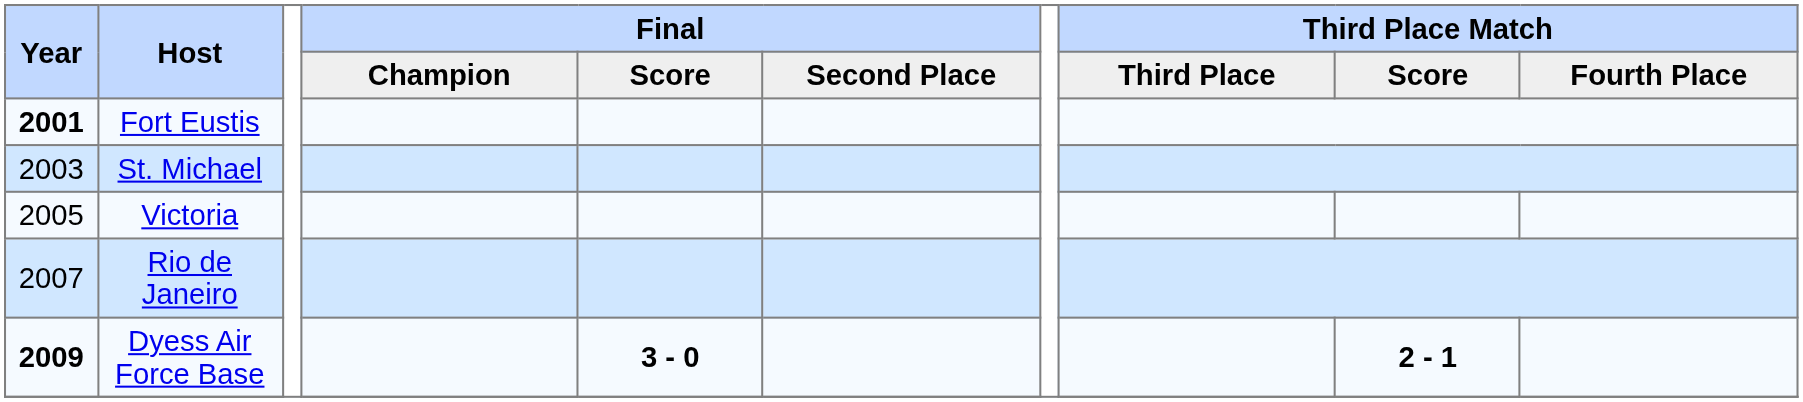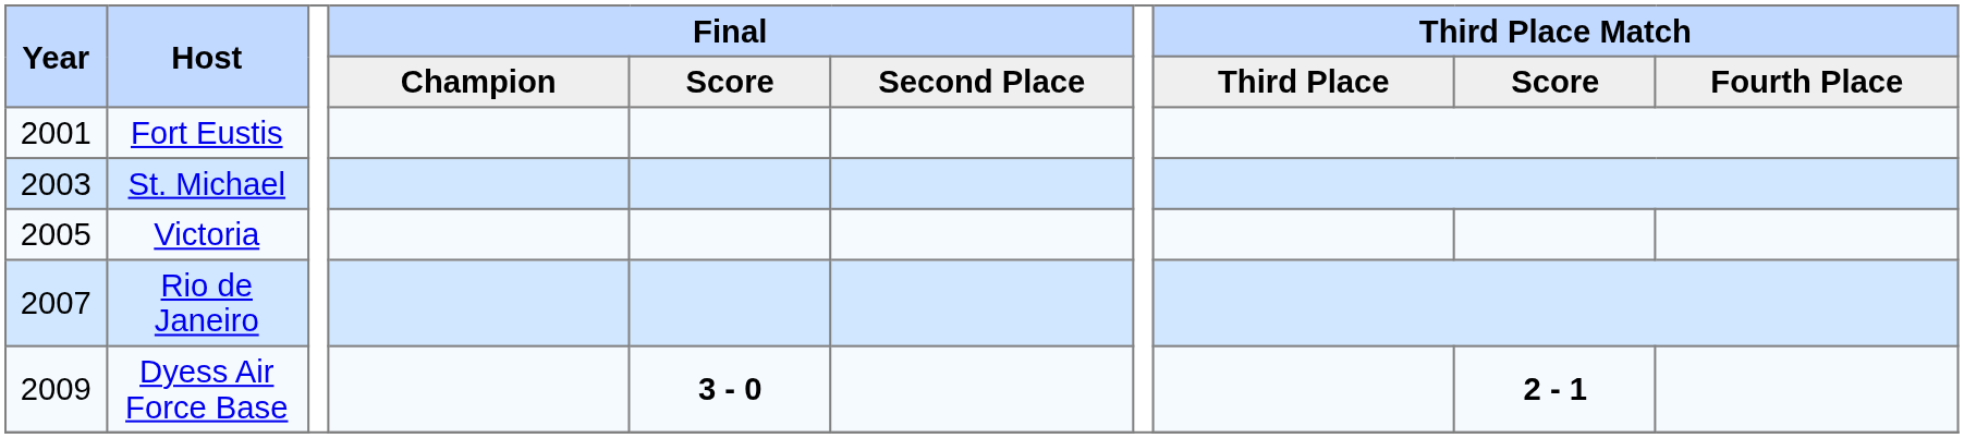Fort Eustis | Year: bold -> normal
Dyess Air Force Base | Year: bold -> normal
